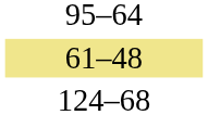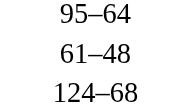61–48 | column 1: khaki background -> no background
